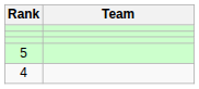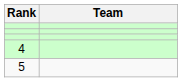row 5 | Rank: 5 -> 4
row 6 | Rank: 4 -> 5
